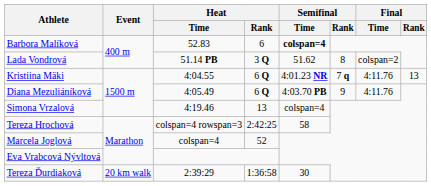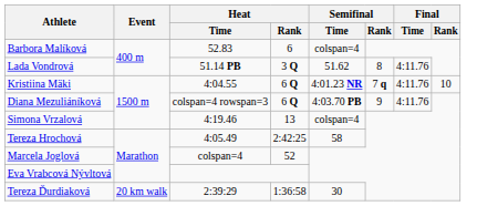Barbora Malíková | Semifinal / Time: bold -> normal
Lada Vondrová | Final / Time: colspan=2 -> 4:11.76
Kristiina Mäki | Final / Rank: 13 -> 10
Diana Mezuliáníková | Heat / Time: 4:05.49 -> colspan=4 rowspan=3
Tereza Hrochová | Heat / Time: colspan=4 rowspan=3 -> 4:05.49
